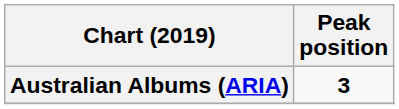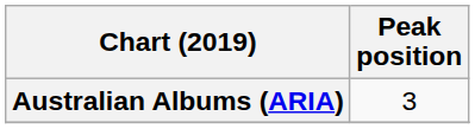Australian Albums (ARIA) | Peak position: bold -> normal
